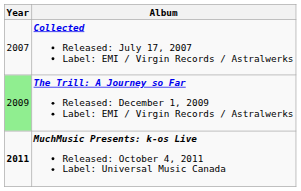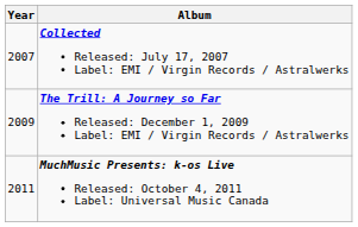row 3 | Year: lightgreen background -> no background
row 4 | Year: bold -> normal
